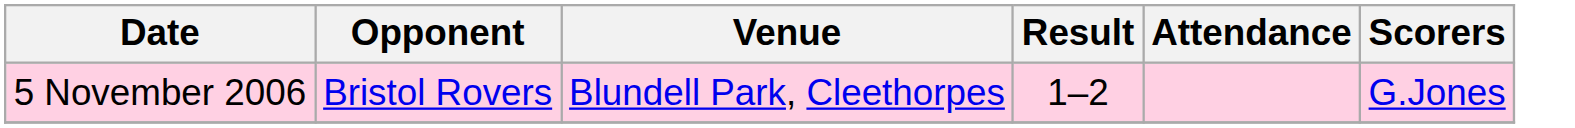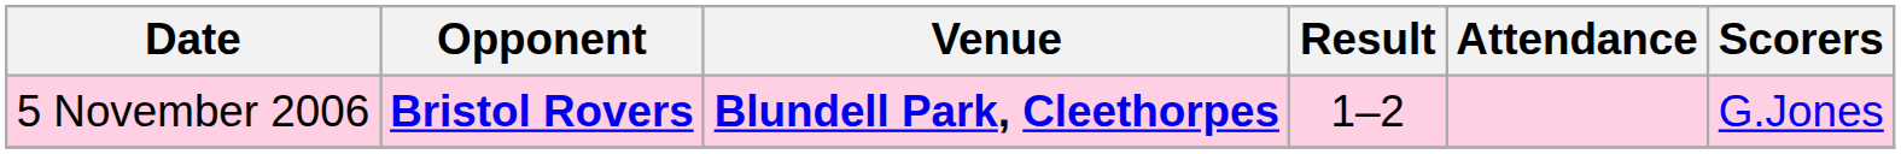5 November 2006 | Opponent: normal -> bold
5 November 2006 | Venue: normal -> bold
